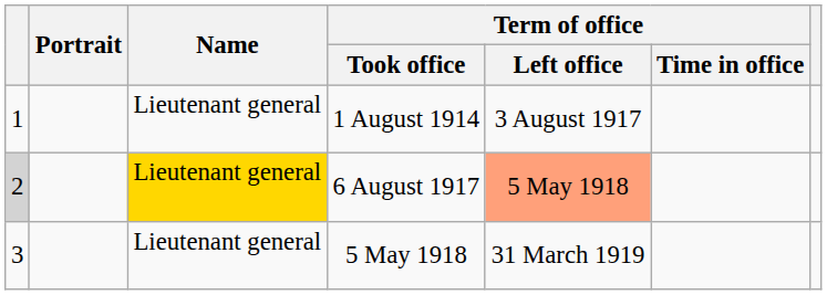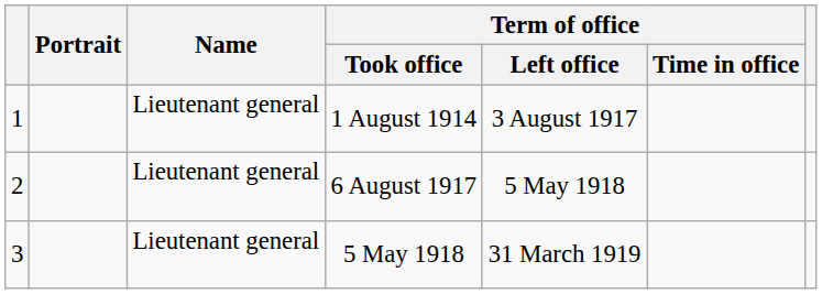6 August 1917 | column 1: lightgrey background -> no background
6 August 1917 | Name: gold background -> no background
6 August 1917 | Term of office / Left office: lightsalmon background -> no background
